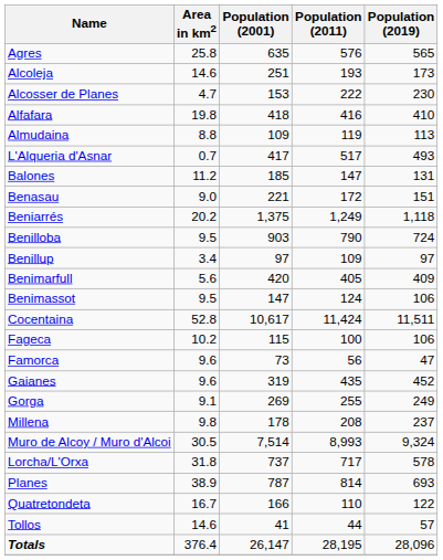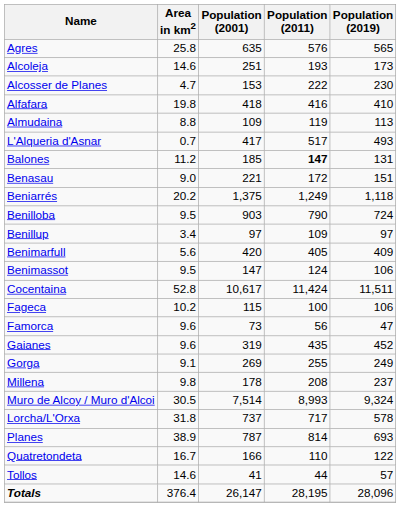Balones | Population (2011): normal -> bold
